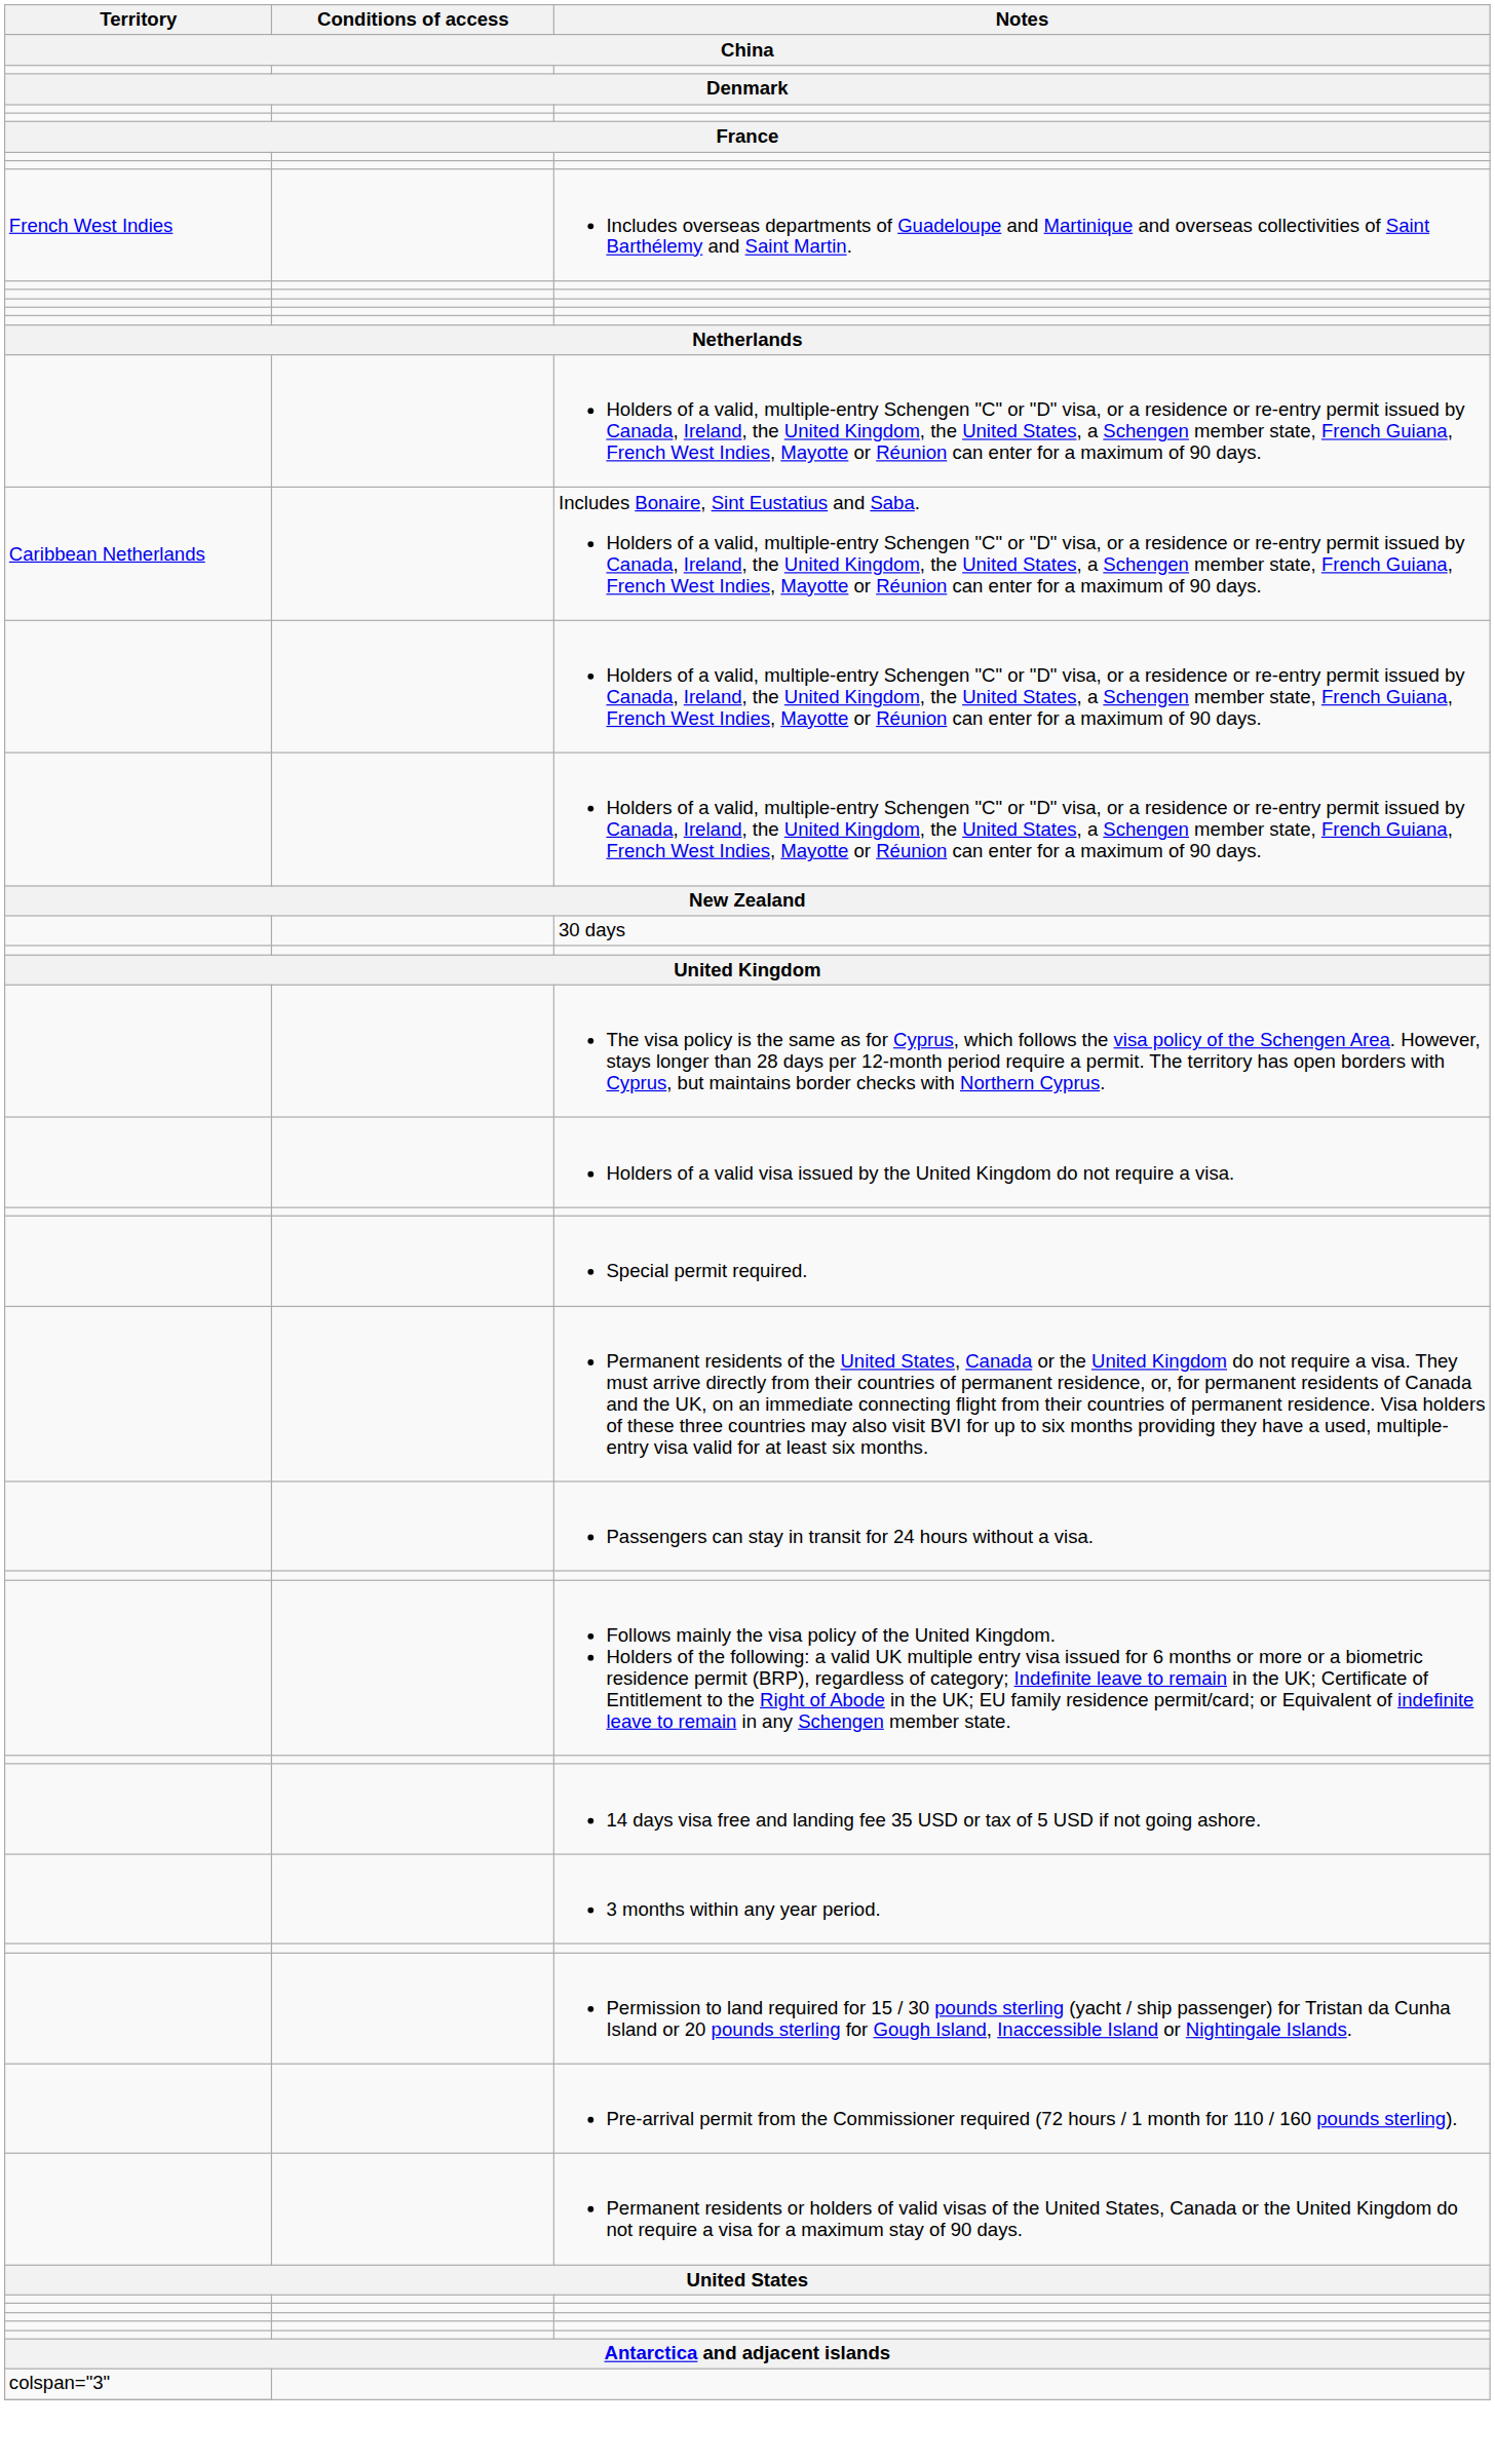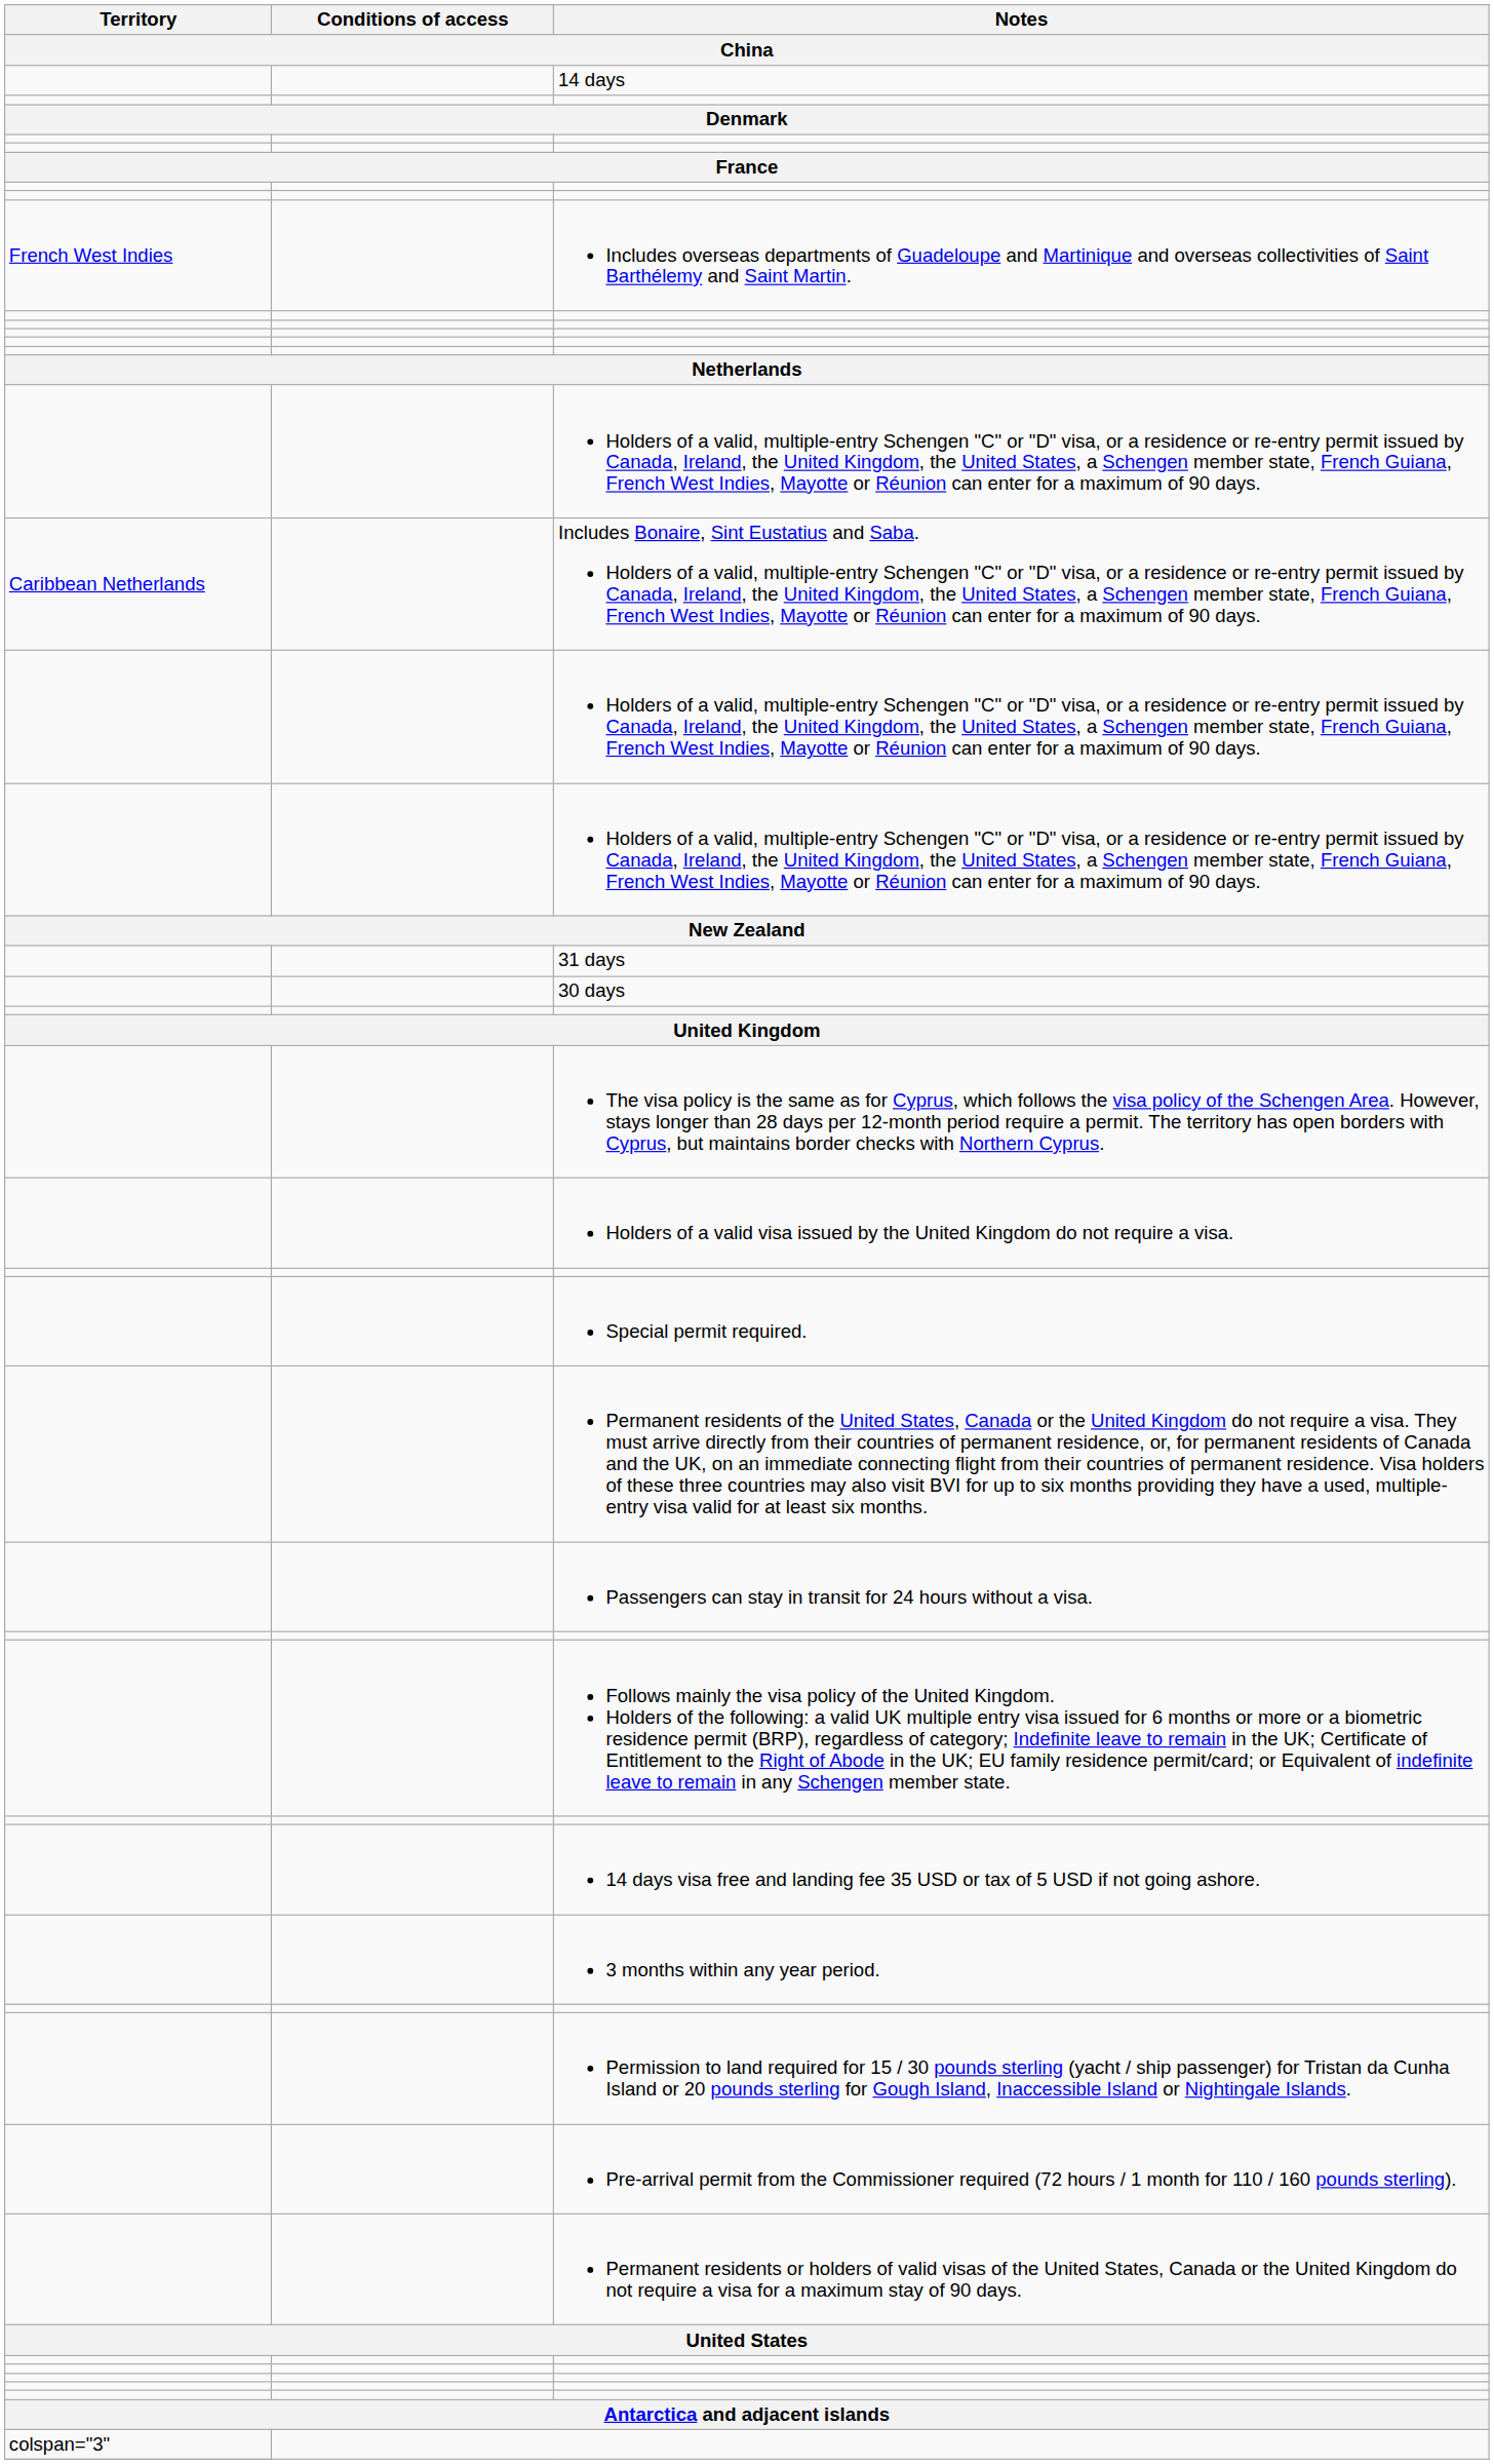+ row: 14 days
+ row: 31 days
